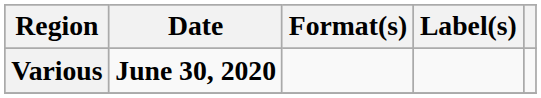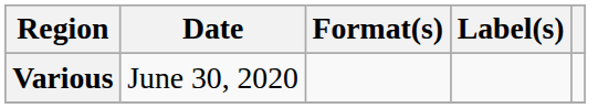Various | Date: bold -> normal
